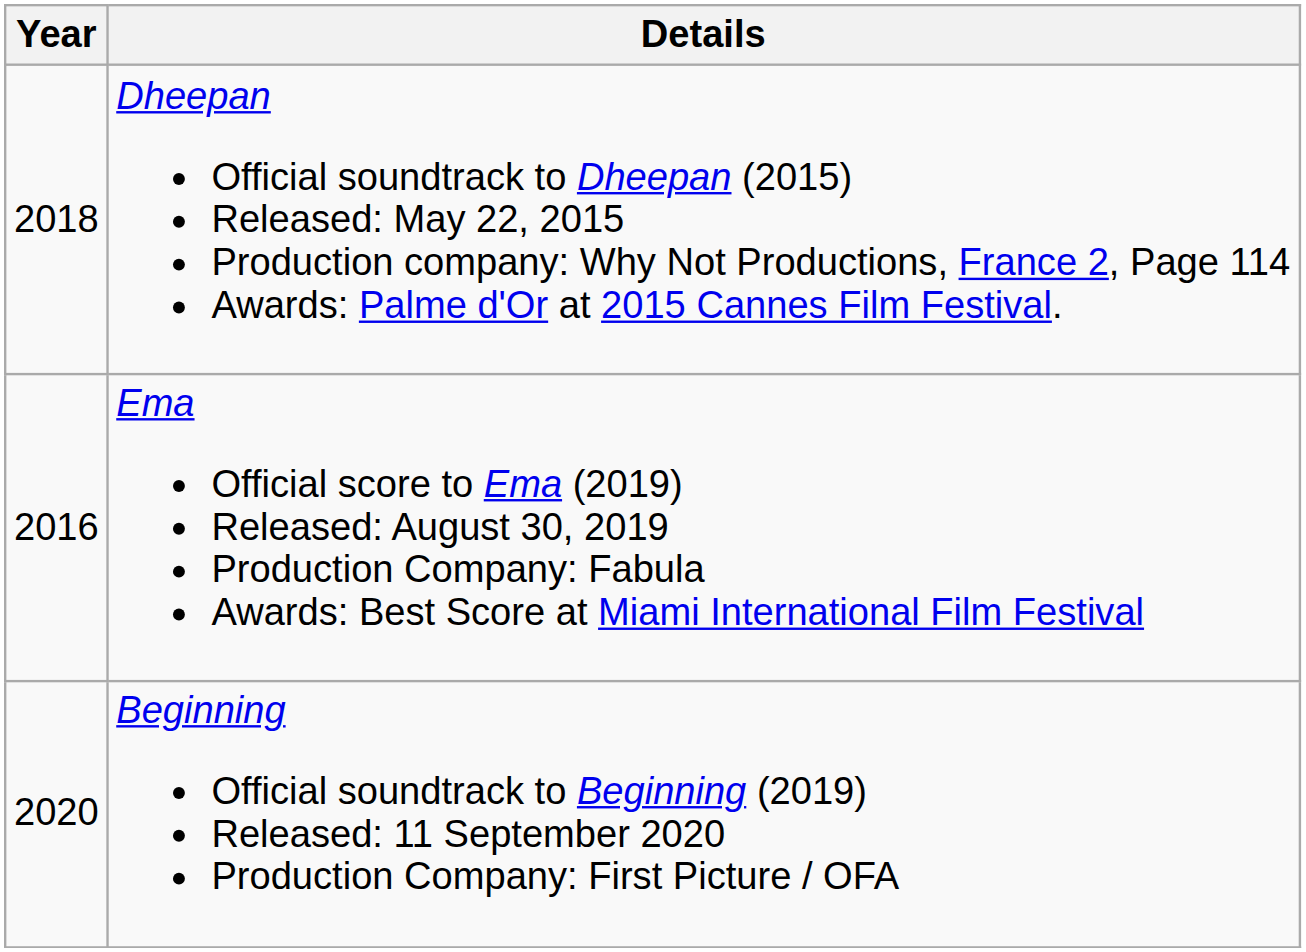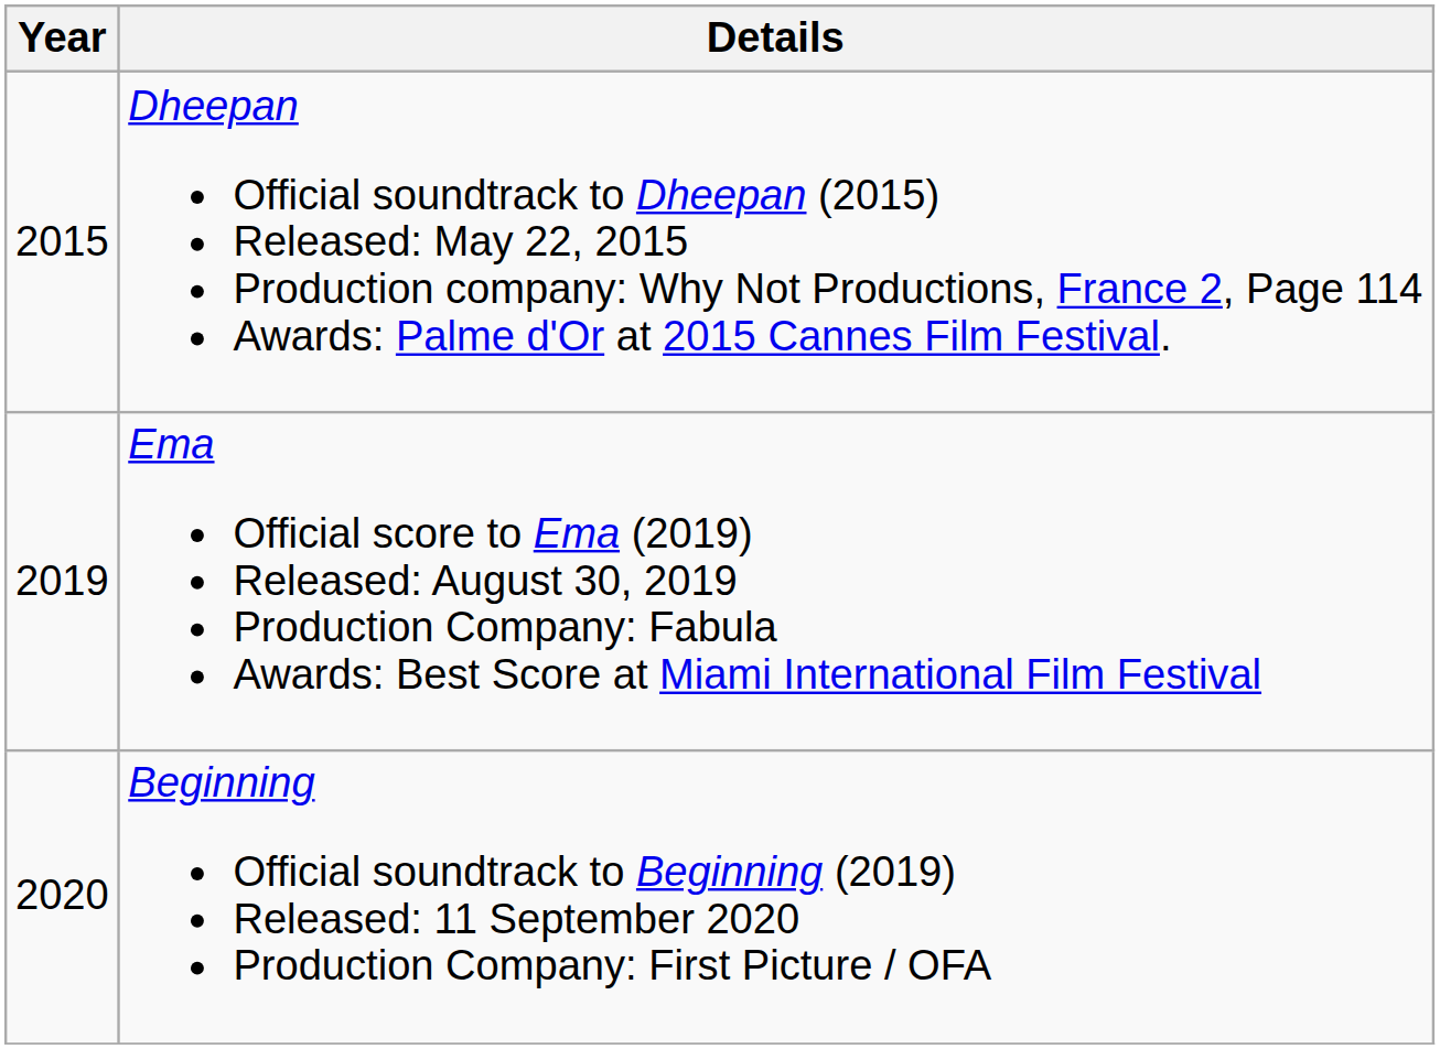row 2 | Year: 2018 -> 2015
row 3 | Year: 2016 -> 2019
